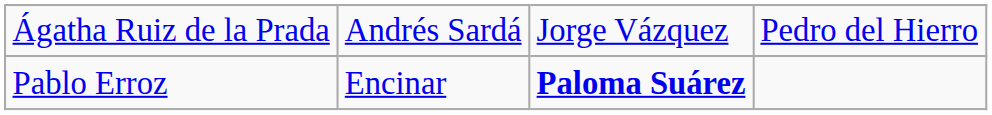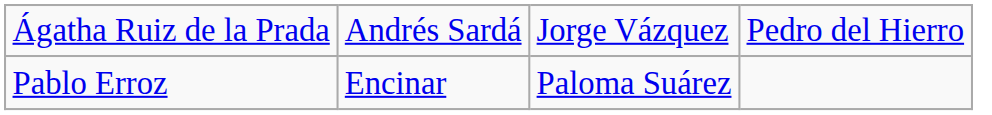Pablo Erroz | column 3: bold -> normal
